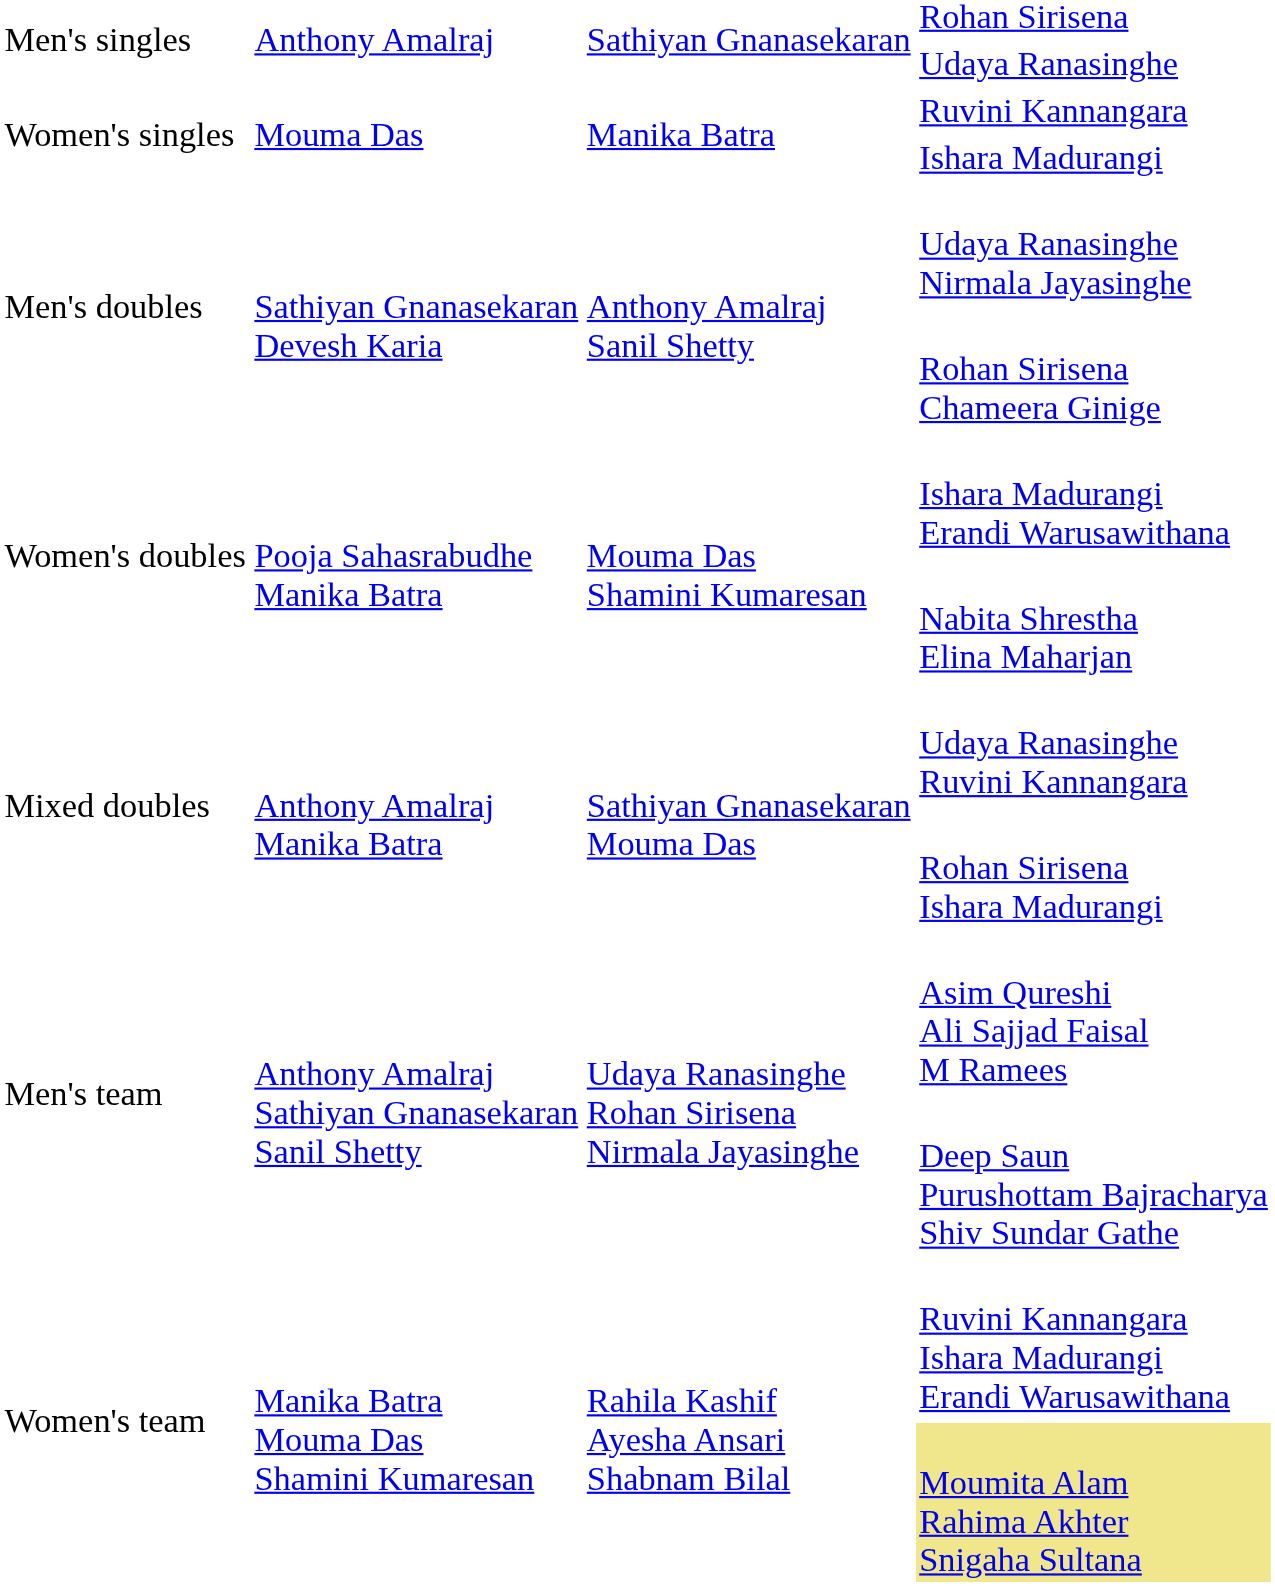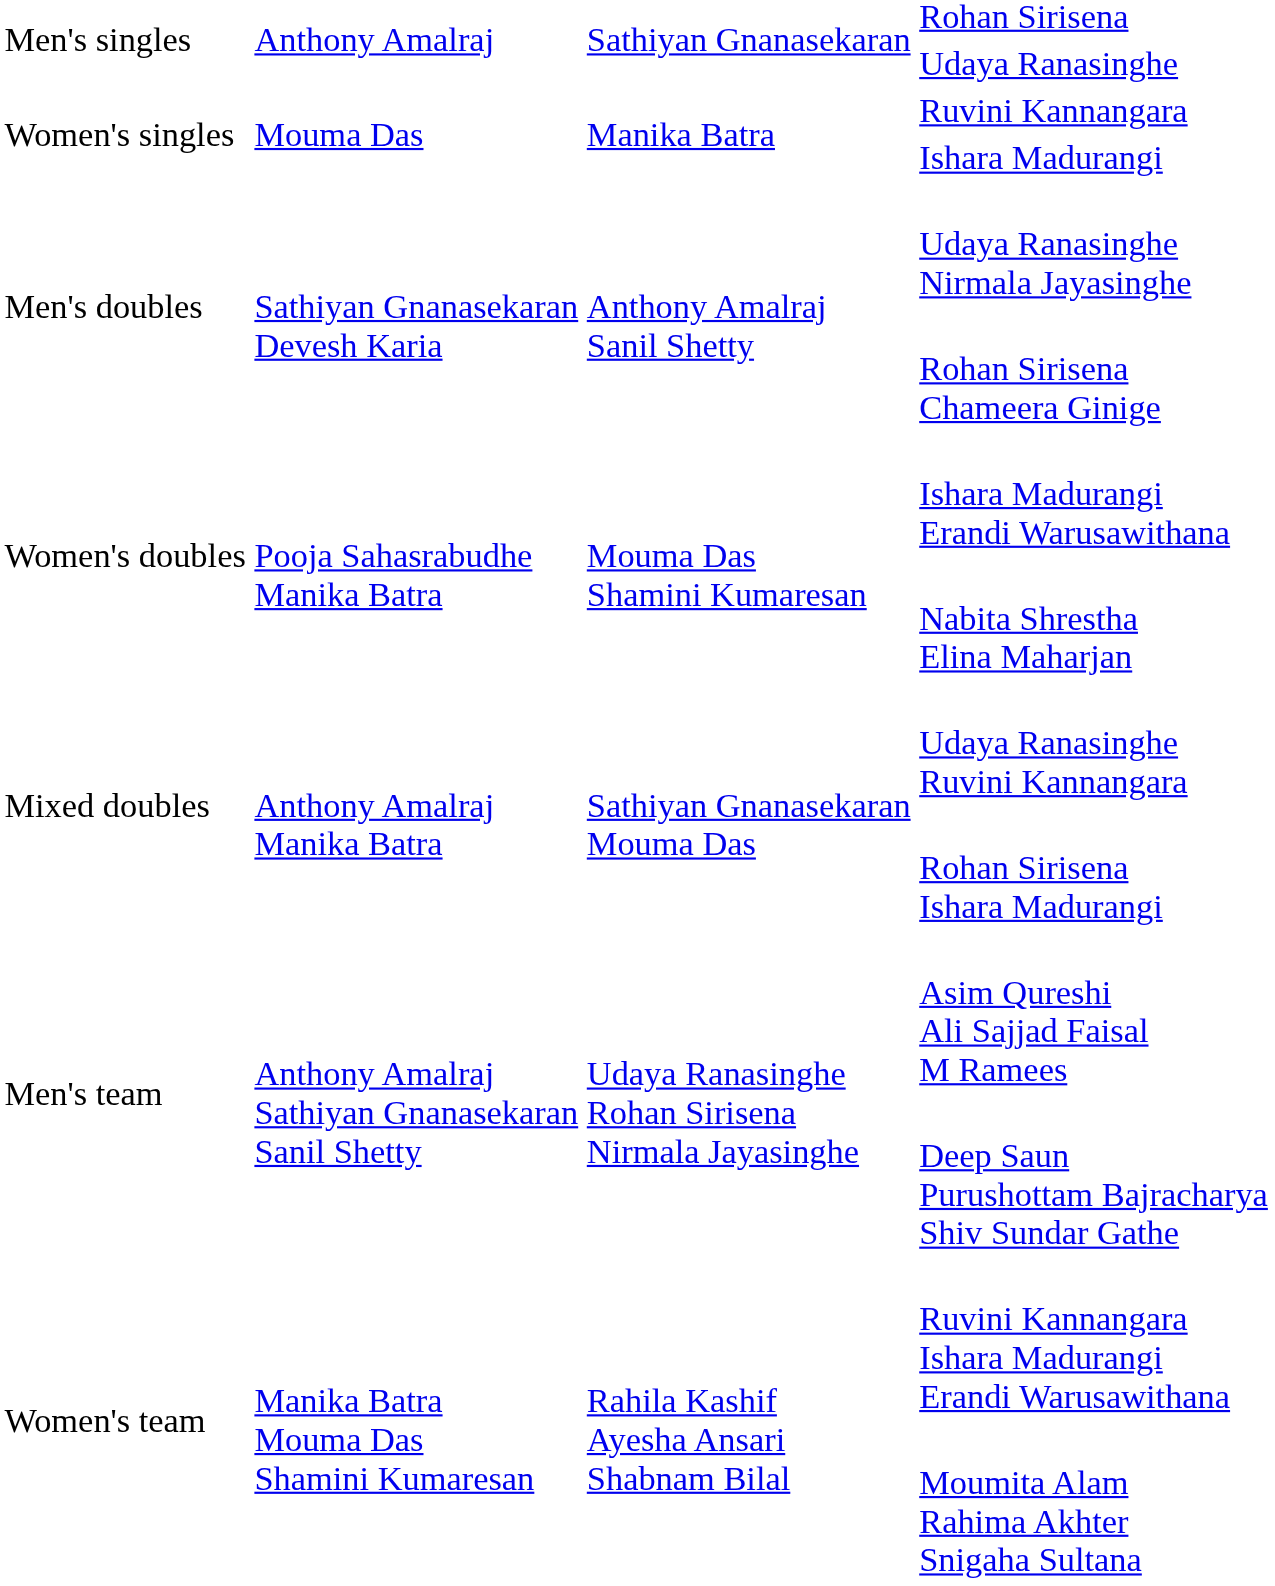Moumita Alam Rahima Akhter Snigaha Sultana | column 4: khaki background -> no background
